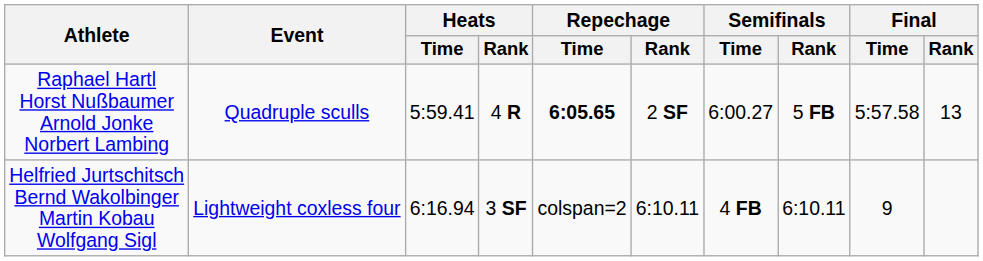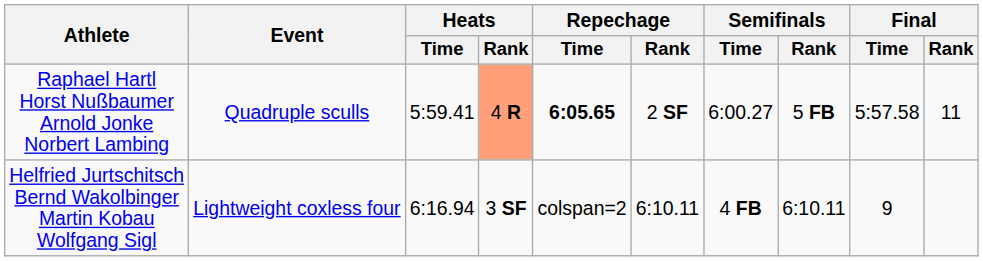Raphael Hartl Horst Nußbaumer Arnold Jonke Norbert Lambing | Heats / Rank: no background -> lightsalmon background
Raphael Hartl Horst Nußbaumer Arnold Jonke Norbert Lambing | Final / Rank: 13 -> 11
